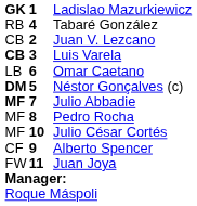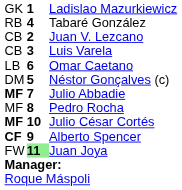Ladislao Mazurkiewicz | column 1: bold -> normal
Luis Varela | column 1: bold -> normal
Néstor Gonçalves (c) | column 1: bold -> normal
Julio César Cortés | column 1: normal -> bold
Alberto Spencer | column 1: normal -> bold
Juan Joya | column 2: no background -> lightgreen background
